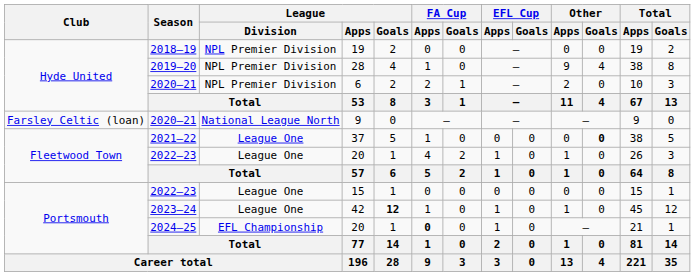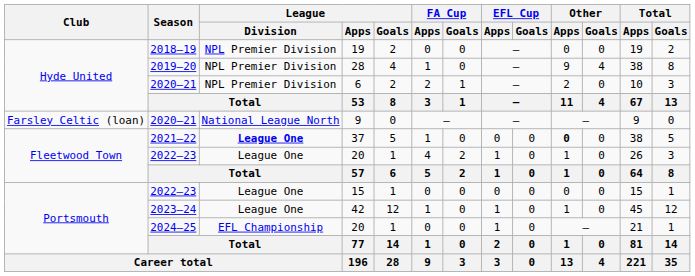37 | League / Division: normal -> bold
37 | Other / Apps: normal -> bold
37 | Other / Goals: bold -> normal
42 | League / Goals: bold -> normal
2024–25 / 20 | FA Cup / Apps: bold -> normal
